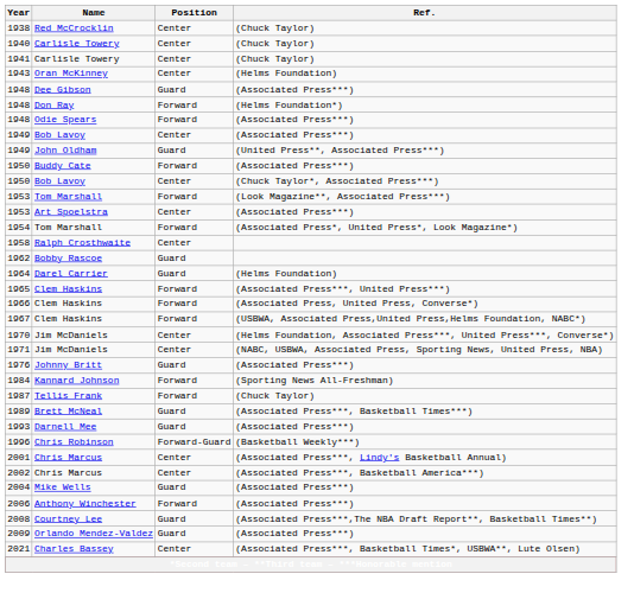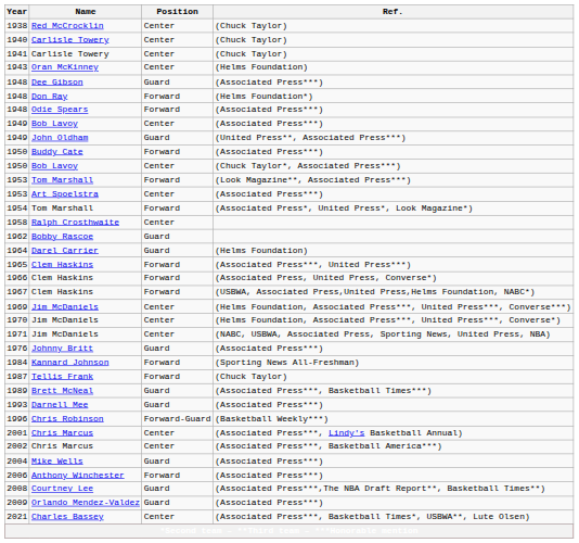+ row: 1969 | Jim McDaniels | Center | (Helms Foundation, Associated Press***, United Press***, Converse***)
